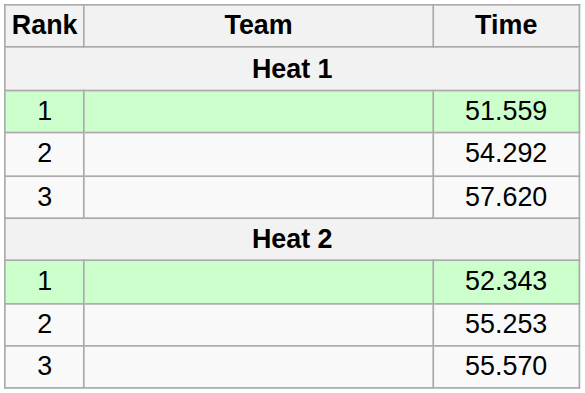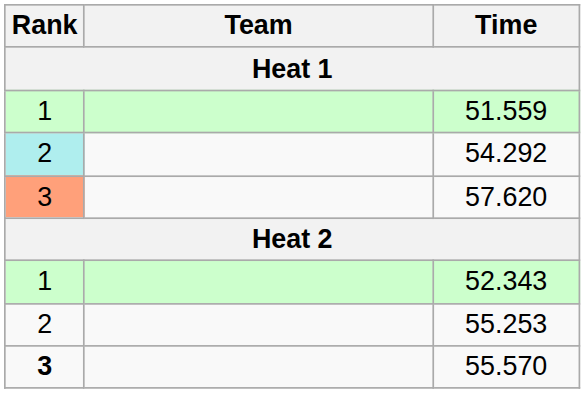54.292 | Rank: no background -> paleturquoise background
57.620 | Rank: no background -> lightsalmon background
55.570 | Rank: normal -> bold
